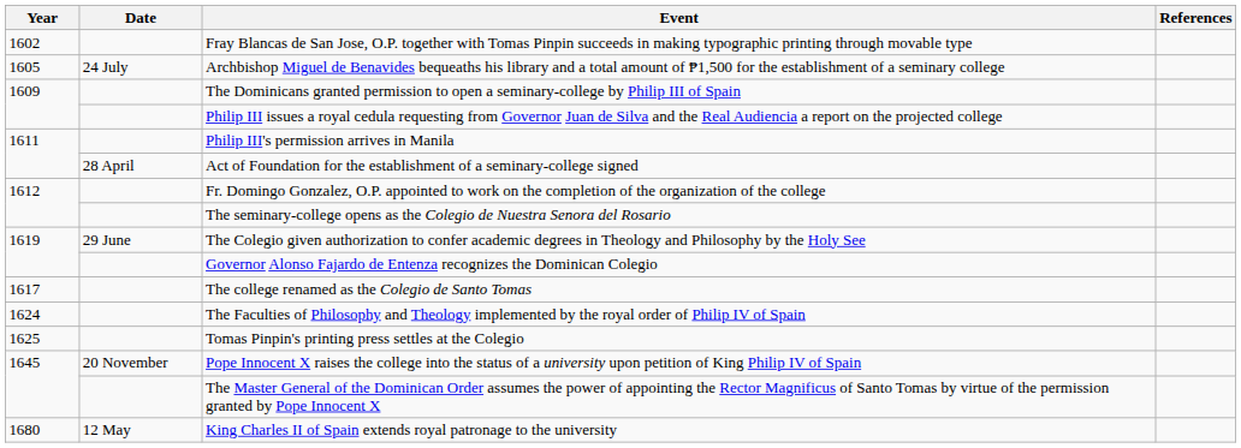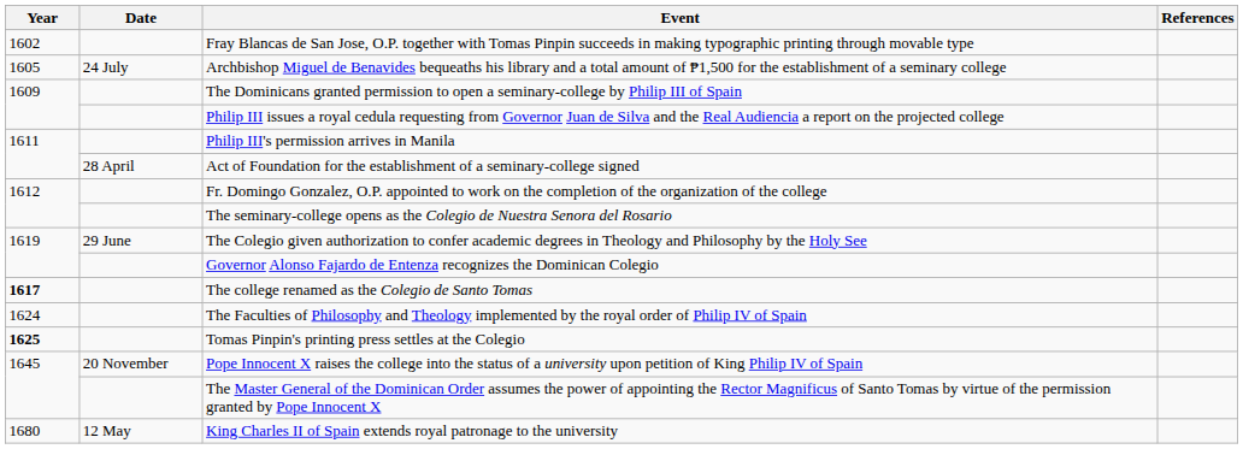The college renamed as the Colegio de Santo Tomas | Year: normal -> bold
Tomas Pinpin's printing press settles at the Colegio | Year: normal -> bold
